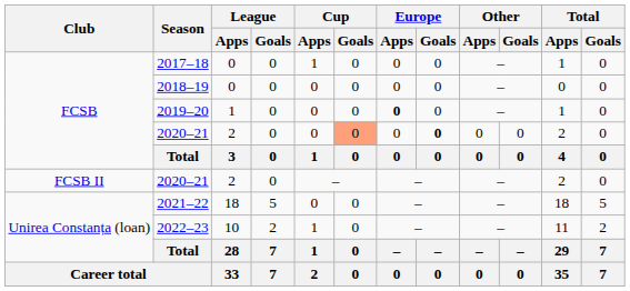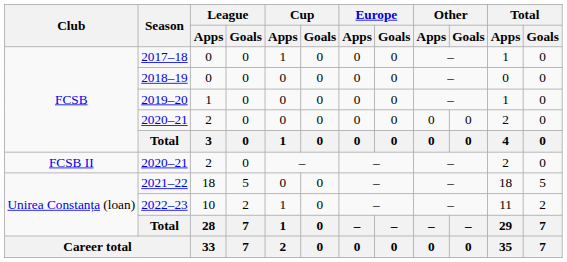2019–20 | Europe / Apps: bold -> normal
FCSB / 2020–21 | Cup / Goals: lightsalmon background -> no background
FCSB / 2020–21 | Europe / Goals: bold -> normal
